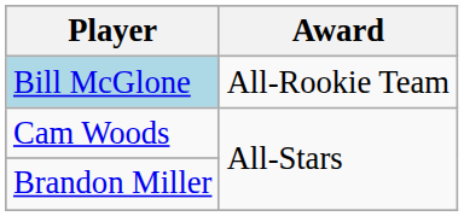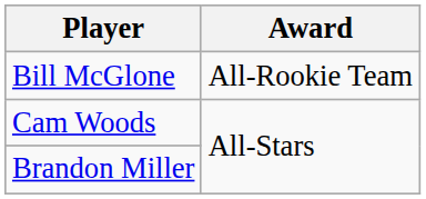row 2 | Player: lightblue background -> no background
